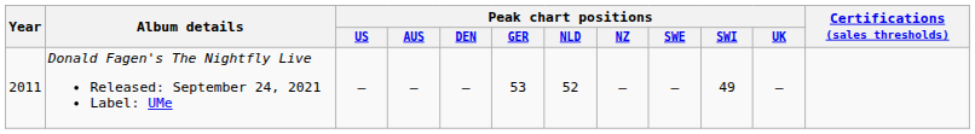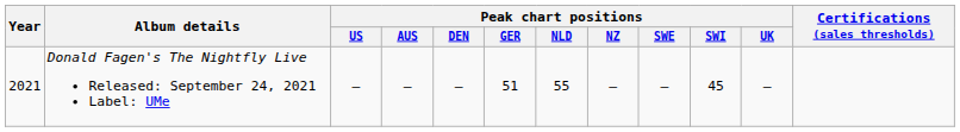row 3 | Year: 2011 -> 2021
row 3 | Peak chart positions / GER: 53 -> 51
row 3 | Peak chart positions / NLD: 52 -> 55
row 3 | Peak chart positions / SWI: 49 -> 45
